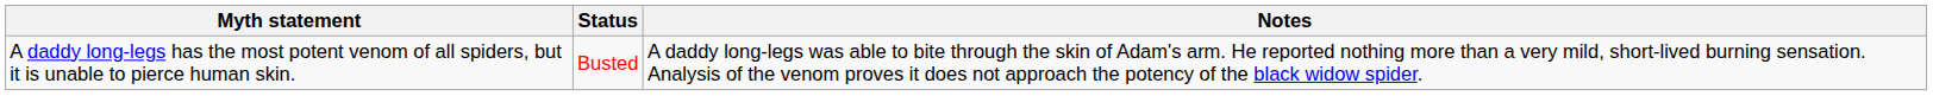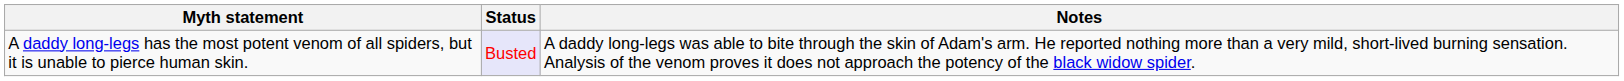row 2 | Status: no background -> lavender background
